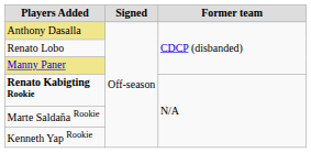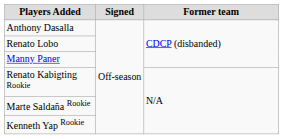Anthony Dasalla | Players Added: khaki background -> no background
Manny Paner | Players Added: khaki background -> no background
Renato Kabigting Rookie | Players Added: bold -> normal
